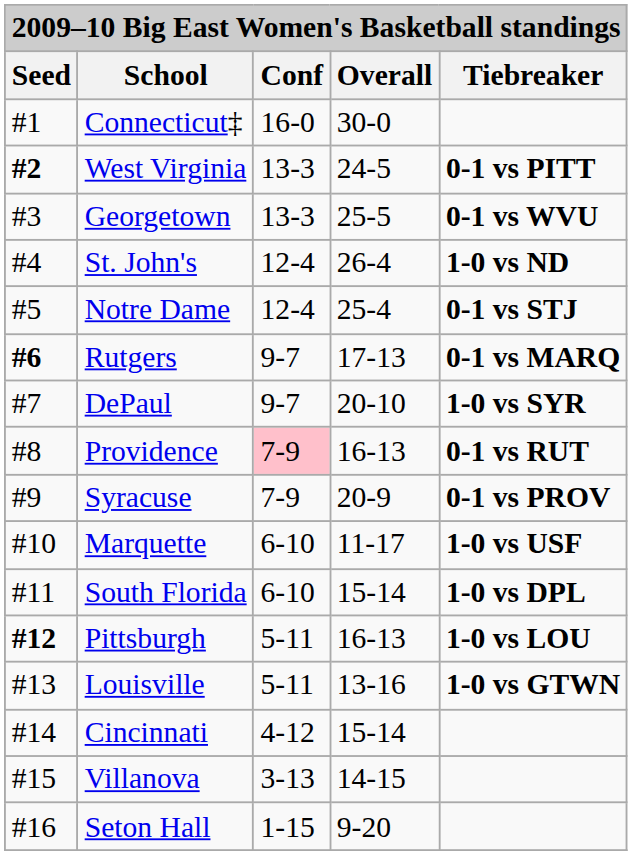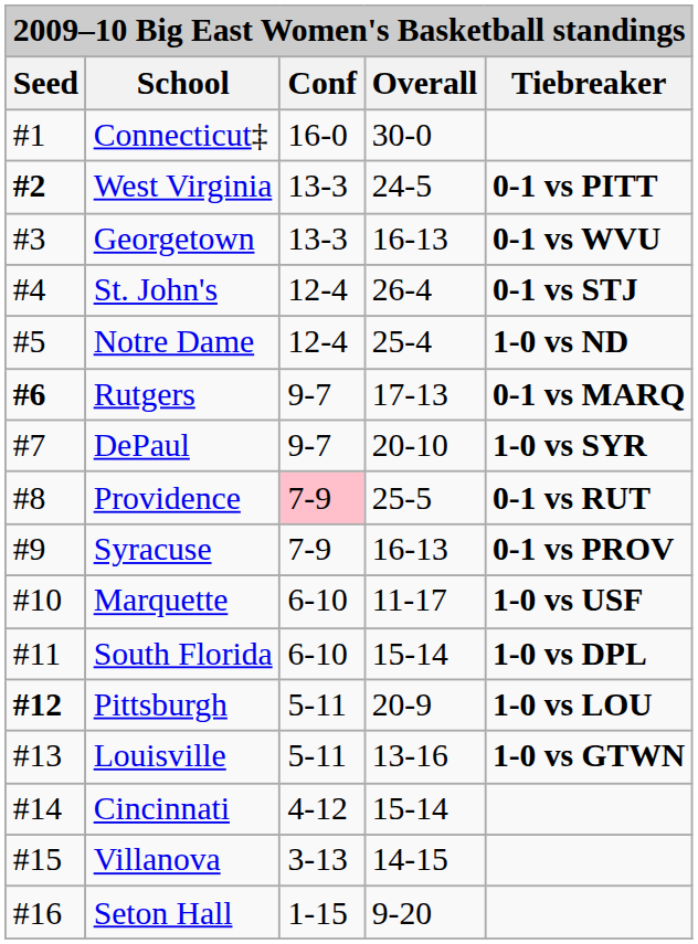Georgetown | Overall: 25-5 -> 16-13
St. John's | Tiebreaker: 1-0 vs ND -> 0-1 vs STJ
Notre Dame | Tiebreaker: 0-1 vs STJ -> 1-0 vs ND
Providence | Overall: 16-13 -> 25-5
Syracuse | Overall: 20-9 -> 16-13
Pittsburgh | Overall: 16-13 -> 20-9
